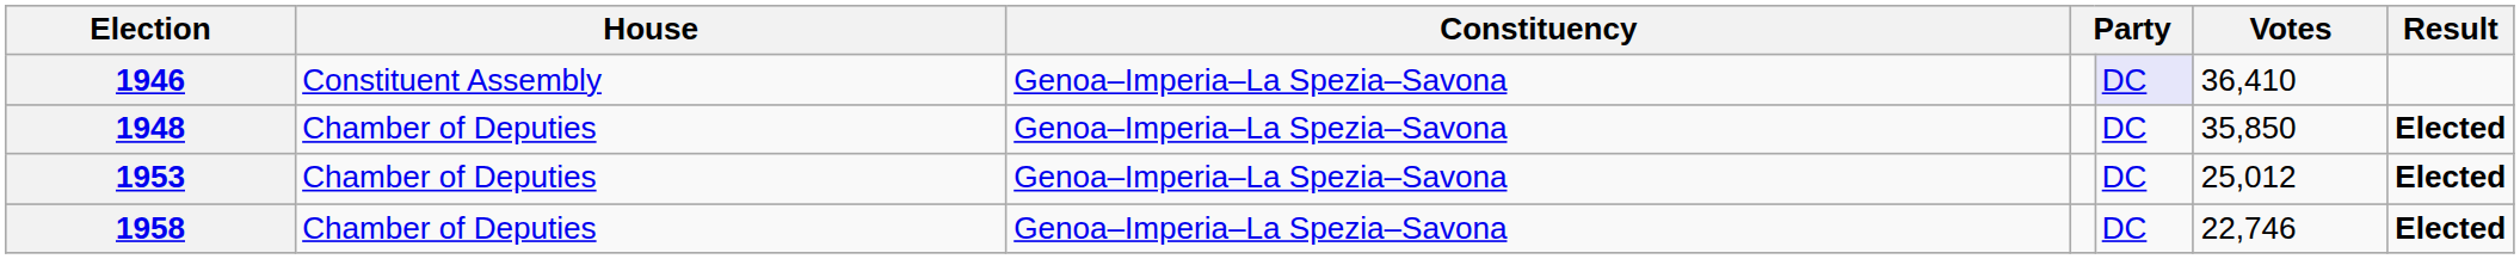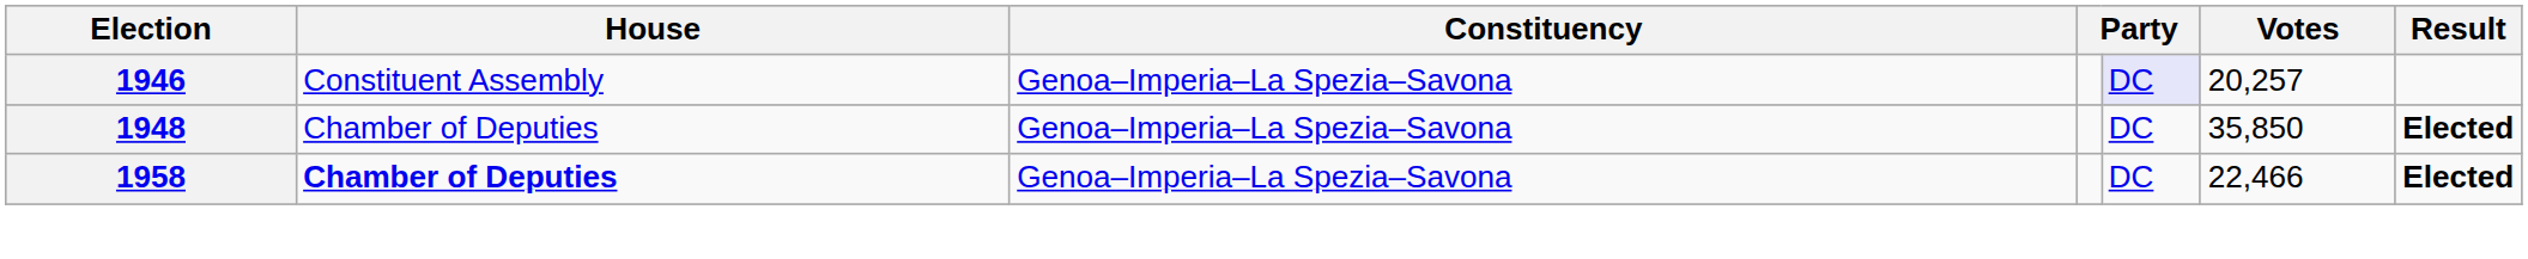1946 | Votes: 36,410 -> 20,257
- row: 1953 | Chamber of Deputies | Genoa–Imperia–La Spezia–Savona | DC | 25,012 | Elected
1958 | House: normal -> bold
1958 | Votes: 22,746 -> 22,466
